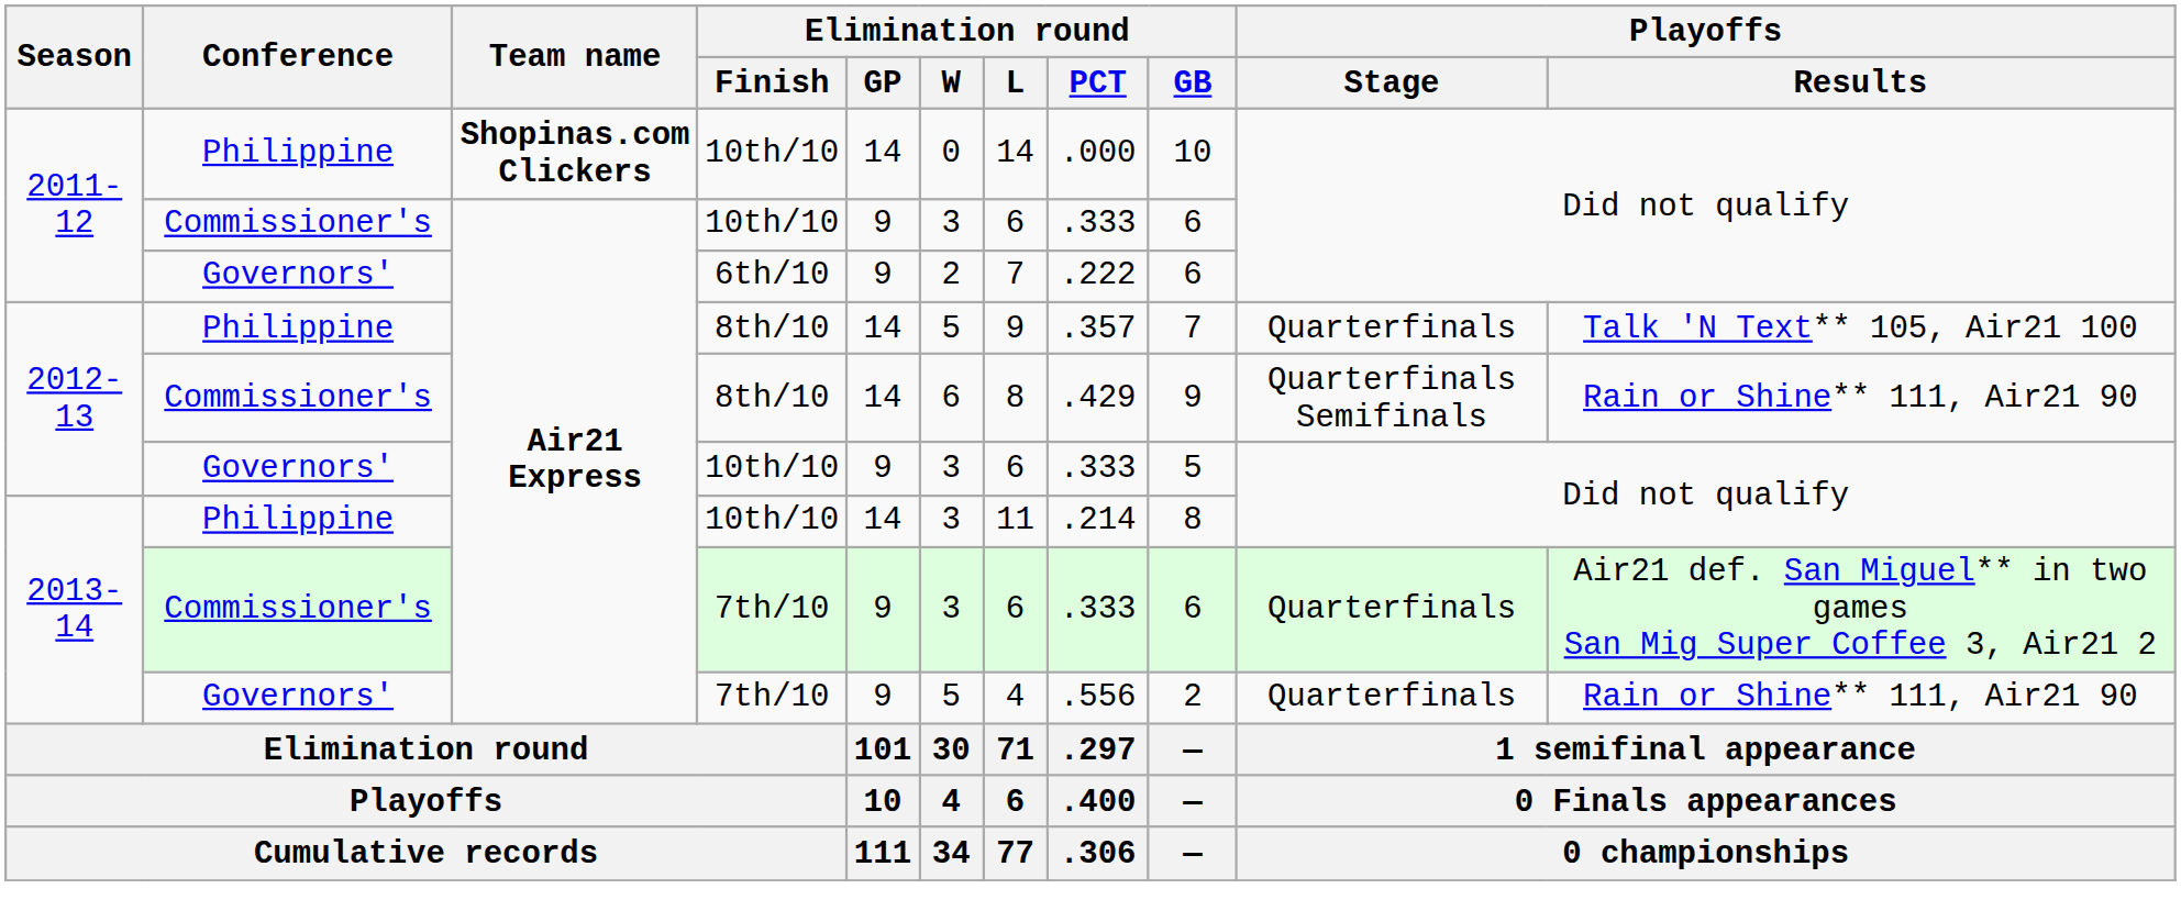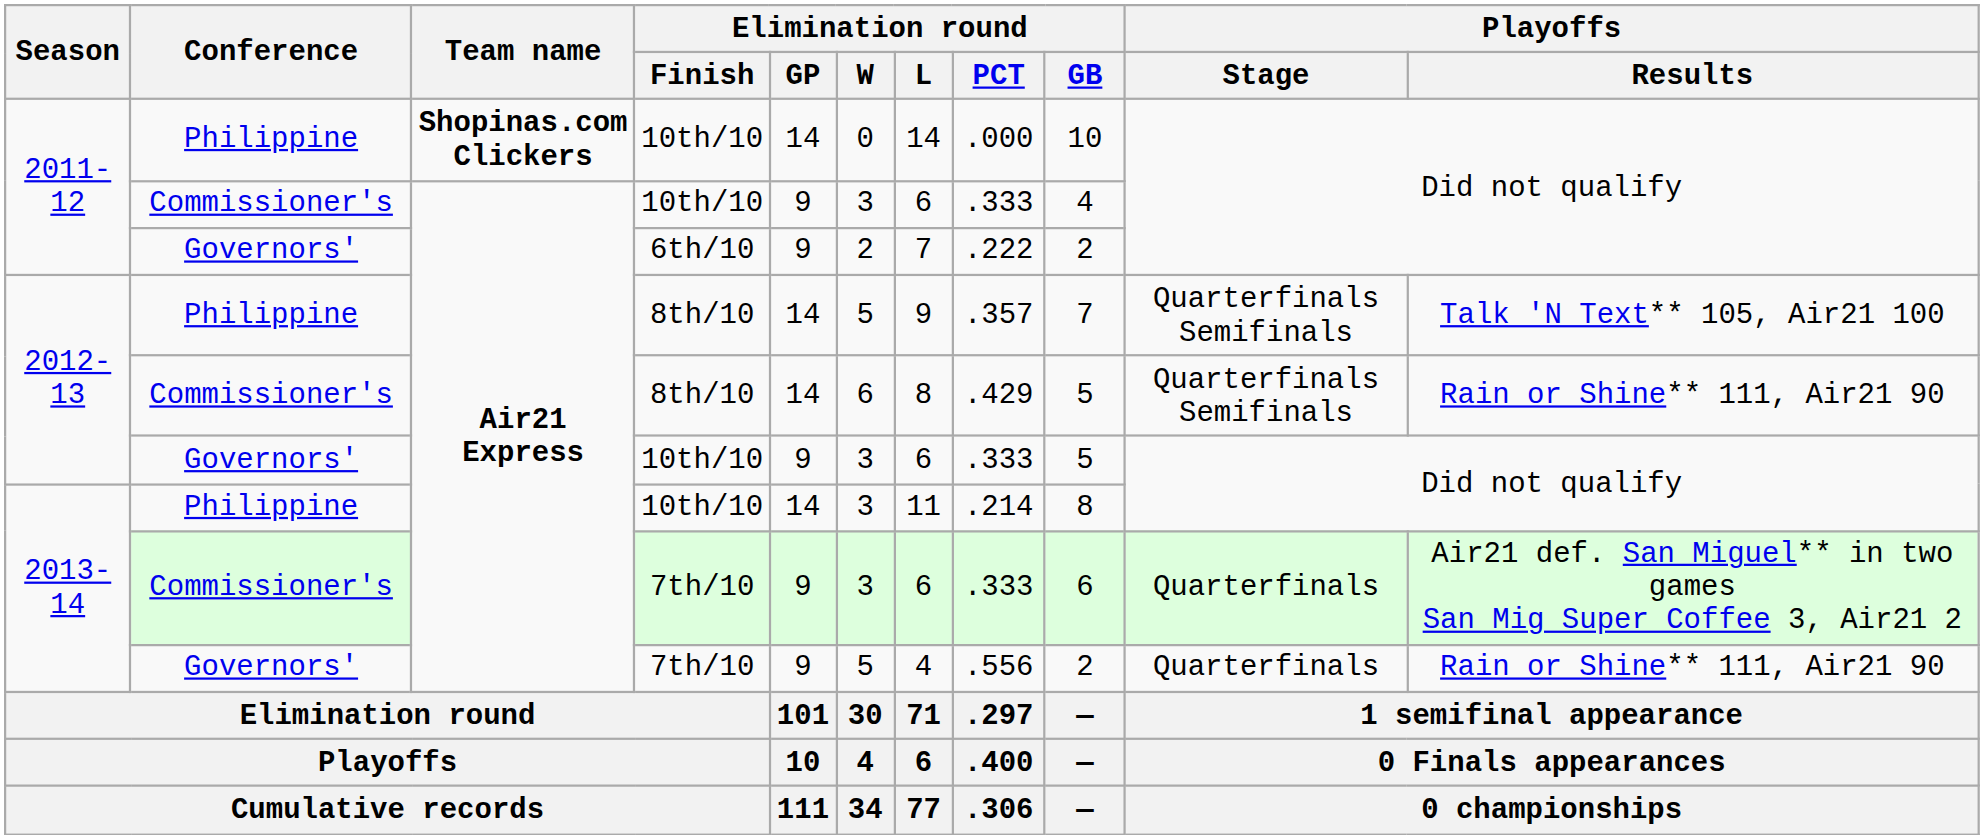Commissioner's / 10th/10 | Elimination round / GB: 6 -> 4
6th/10 | Elimination round / GB: 6 -> 2
Philippine / 8th/10 | Playoffs / Stage: Quarterfinals -> Quarterfinals Semifinals
Commissioner's / 8th/10 | Elimination round / GB: 9 -> 5
